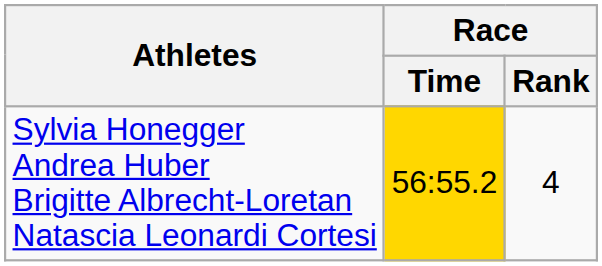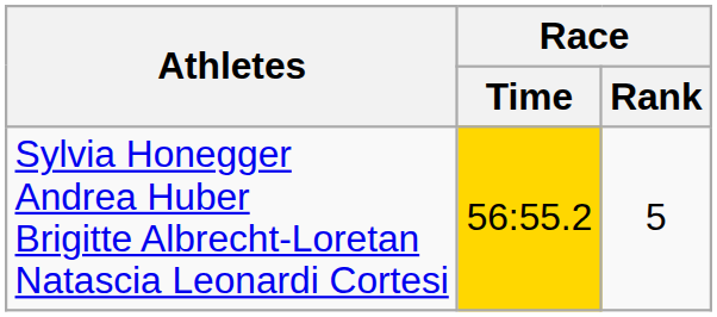row 3 | Race / Rank: 4 -> 5
